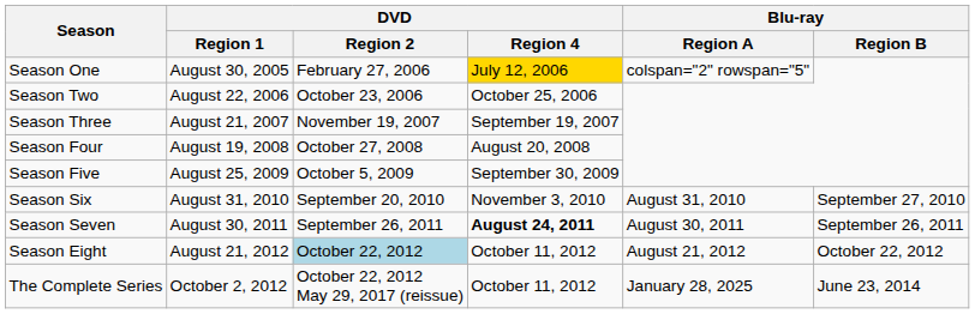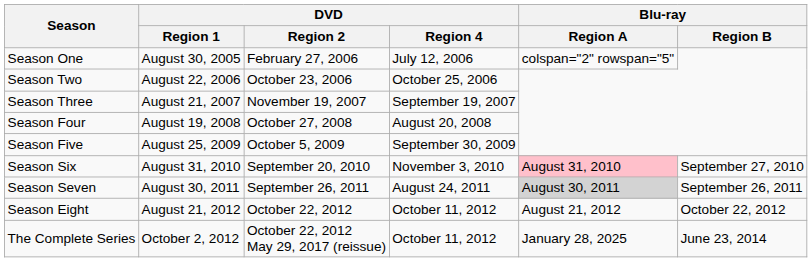Season One | DVD / Region 4: gold background -> no background
Season Six | Blu-ray / Region A: no background -> pink background
Season Seven | DVD / Region 4: bold -> normal
Season Seven | Blu-ray / Region A: no background -> lightgrey background
Season Eight | DVD / Region 2: lightblue background -> no background
